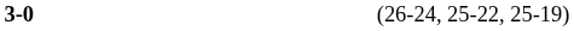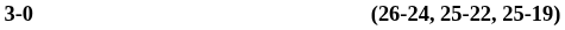row 1 | column 2: normal -> bold
